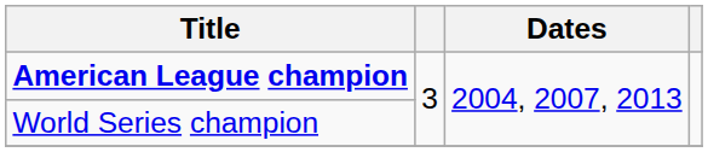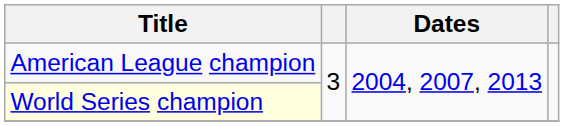American League champion | Title: bold -> normal
World Series champion | Title: no background -> lightyellow background
